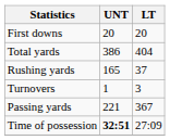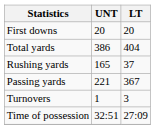rows swapped: Passing yards <-> Turnovers
Time of possession | UNT: bold -> normal
